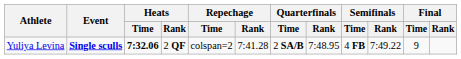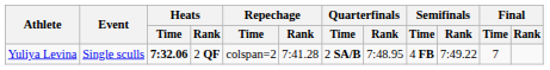Yuliya Levina | Event: bold -> normal
Yuliya Levina | Final / Time: 9 -> 7
